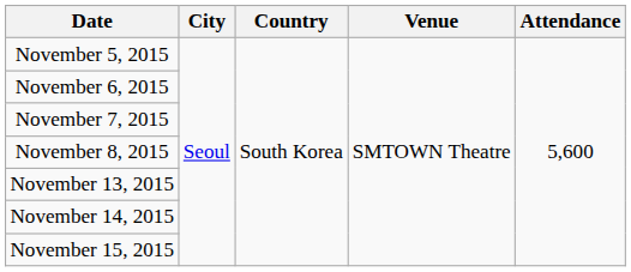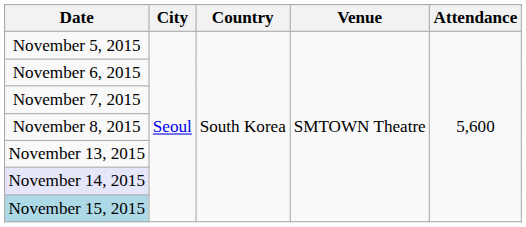November 14, 2015 | Date: no background -> lavender background
November 15, 2015 | Date: no background -> lightblue background
